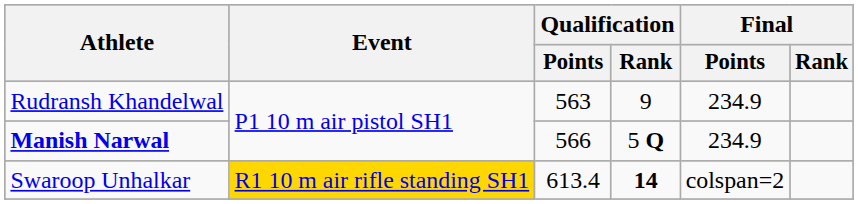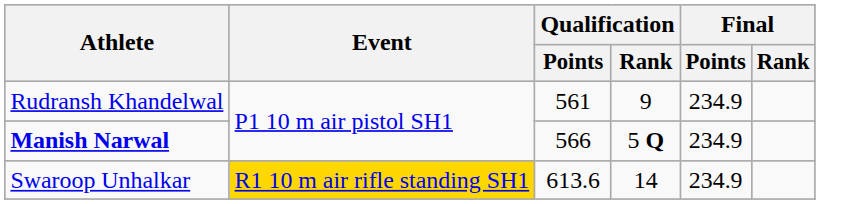Rudransh Khandelwal | Qualification / Points: 563 -> 561
Swaroop Unhalkar | Qualification / Points: 613.4 -> 613.6
Swaroop Unhalkar | Qualification / Rank: bold -> normal
Swaroop Unhalkar | Final / Points: colspan=2 -> 234.9
